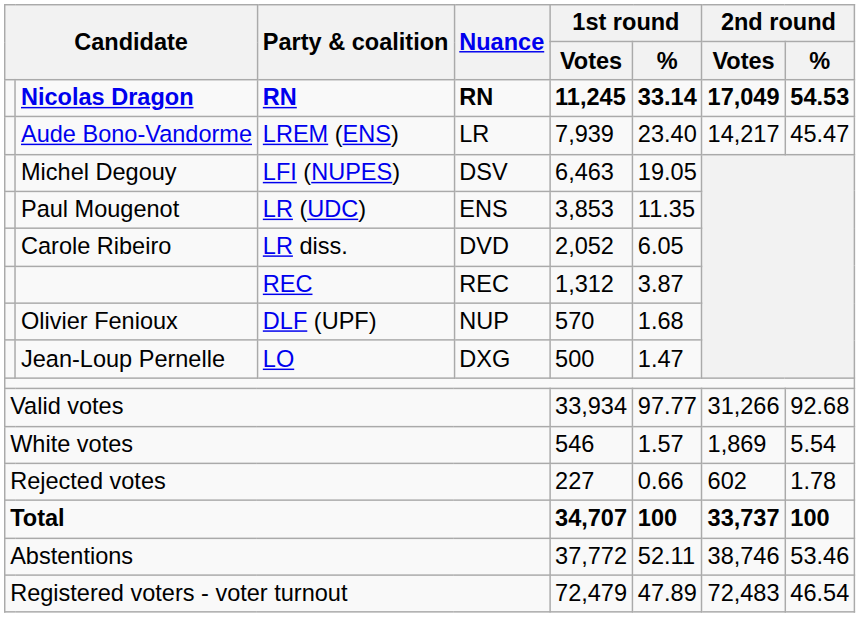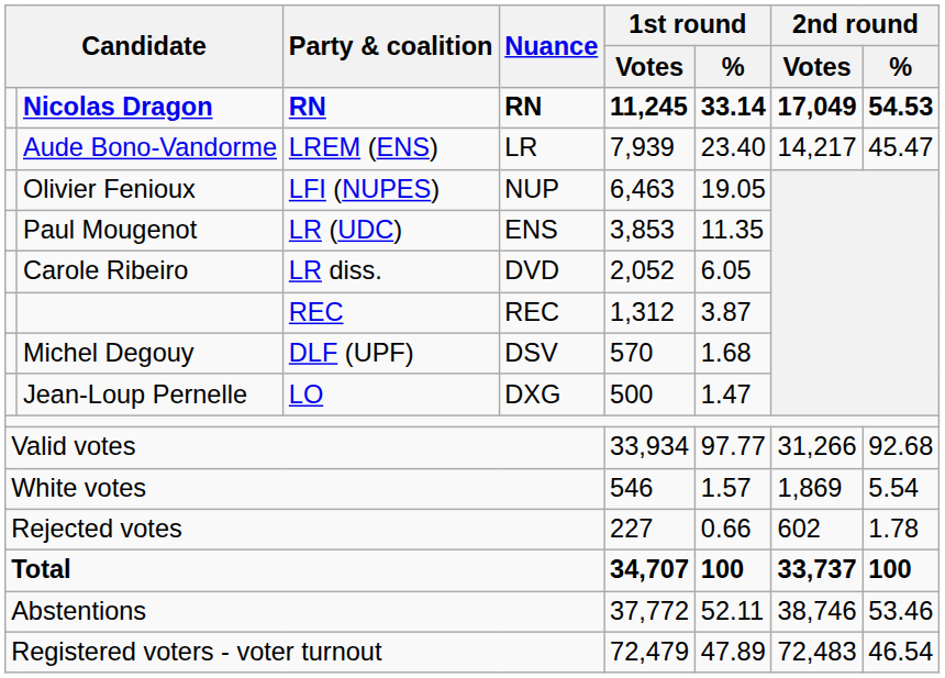LFI (NUPES) | column 2: Michel Degouy -> Olivier Fenioux
LFI (NUPES) | Nuance: DSV -> NUP
DLF (UPF) | column 2: Olivier Fenioux -> Michel Degouy
DLF (UPF) | Nuance: NUP -> DSV
